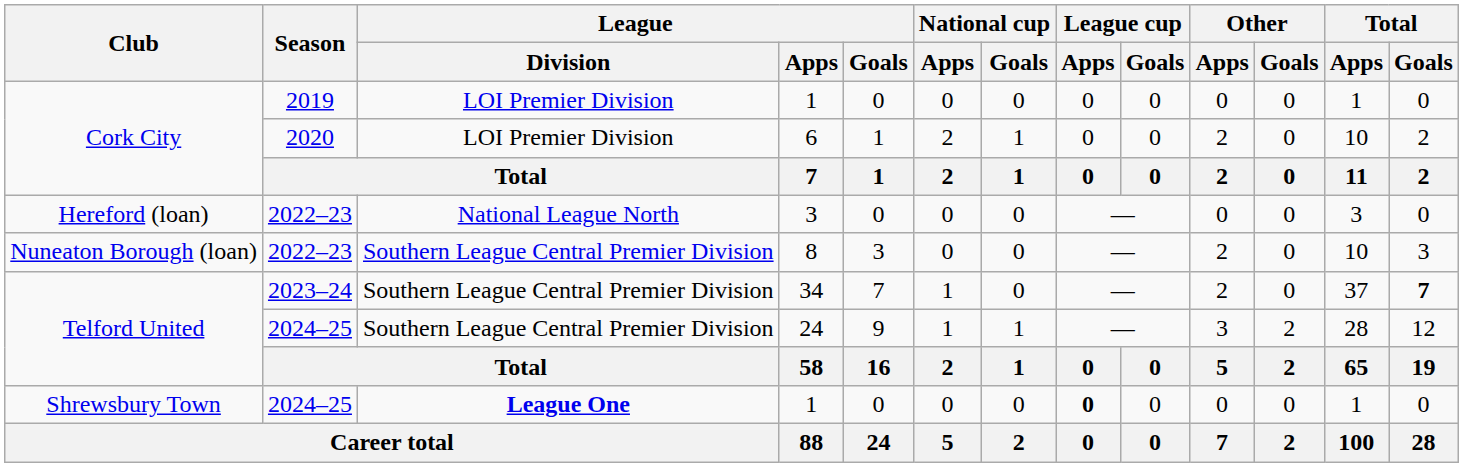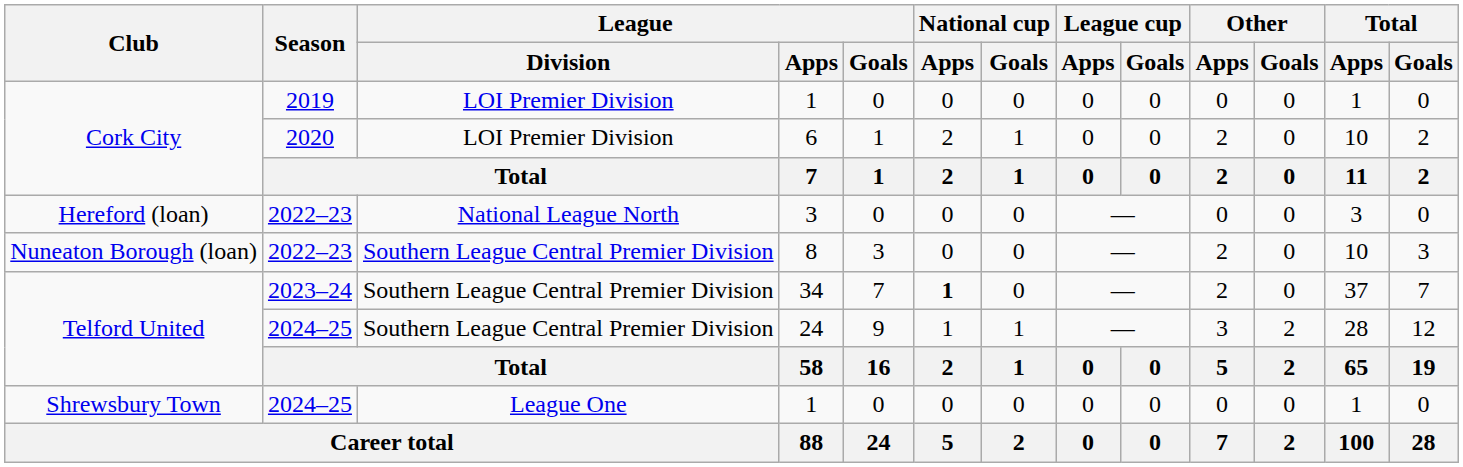34 | National cup / Apps: normal -> bold
34 | Total / Goals: bold -> normal
Shrewsbury Town / 1 | League / Division: bold -> normal
Shrewsbury Town / 1 | League cup / Apps: bold -> normal
